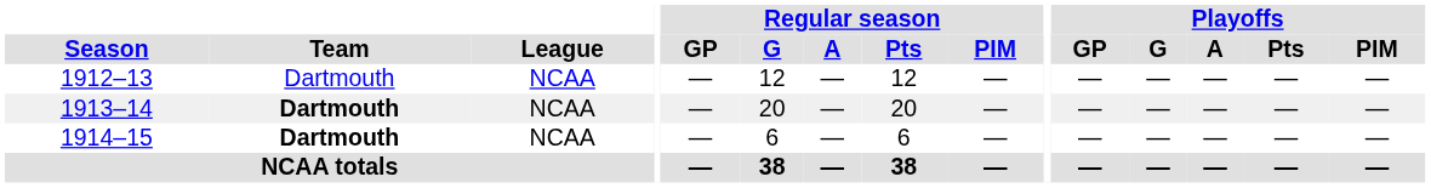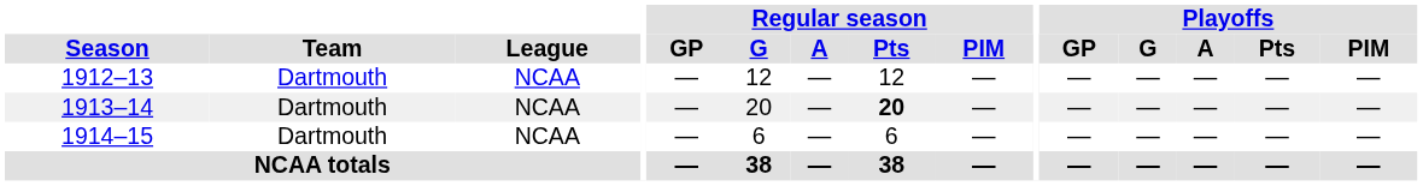1913–14 | Team: bold -> normal
1913–14 | Regular season / Pts: normal -> bold
1914–15 | Team: bold -> normal
